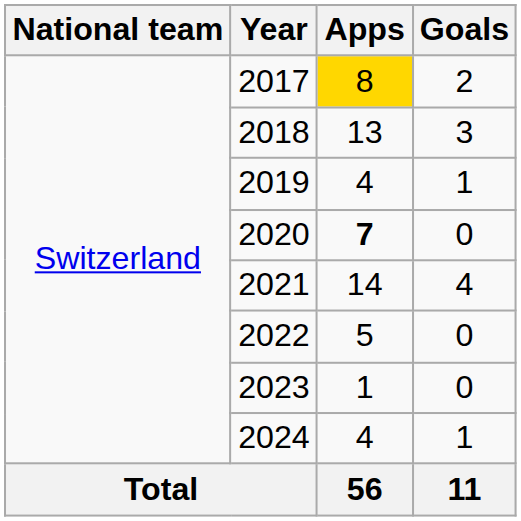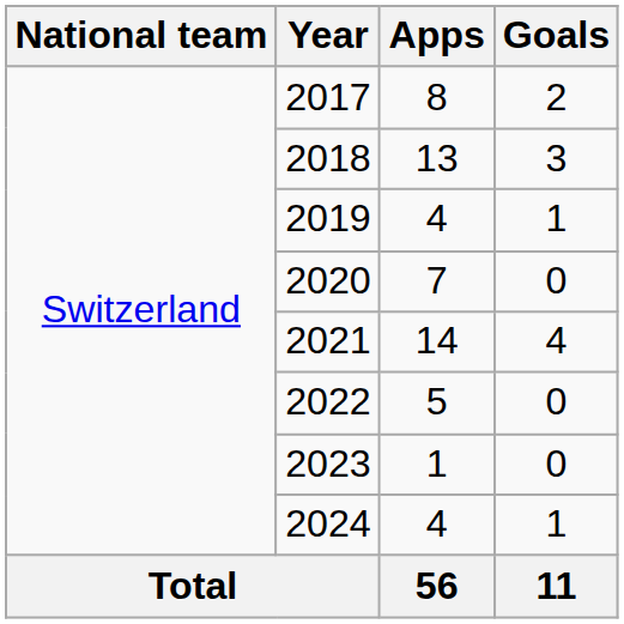2017 | Apps: gold background -> no background
2020 | Apps: bold -> normal
